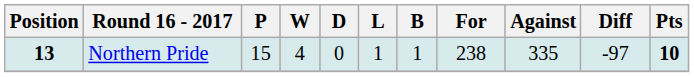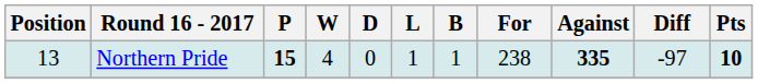Northern Pride | Position: bold -> normal
Northern Pride | P: normal -> bold
Northern Pride | Against: normal -> bold
